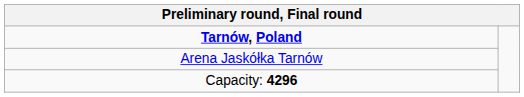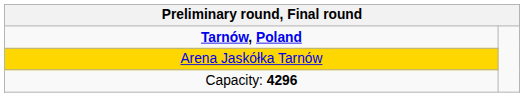Arena Jaskółka Tarnów | Tarnów, Poland: no background -> gold background
